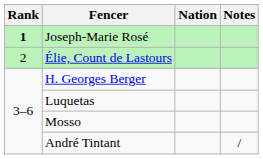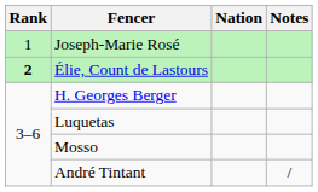Joseph-Marie Rosé | Rank: bold -> normal
Élie, Count de Lastours | Rank: normal -> bold
